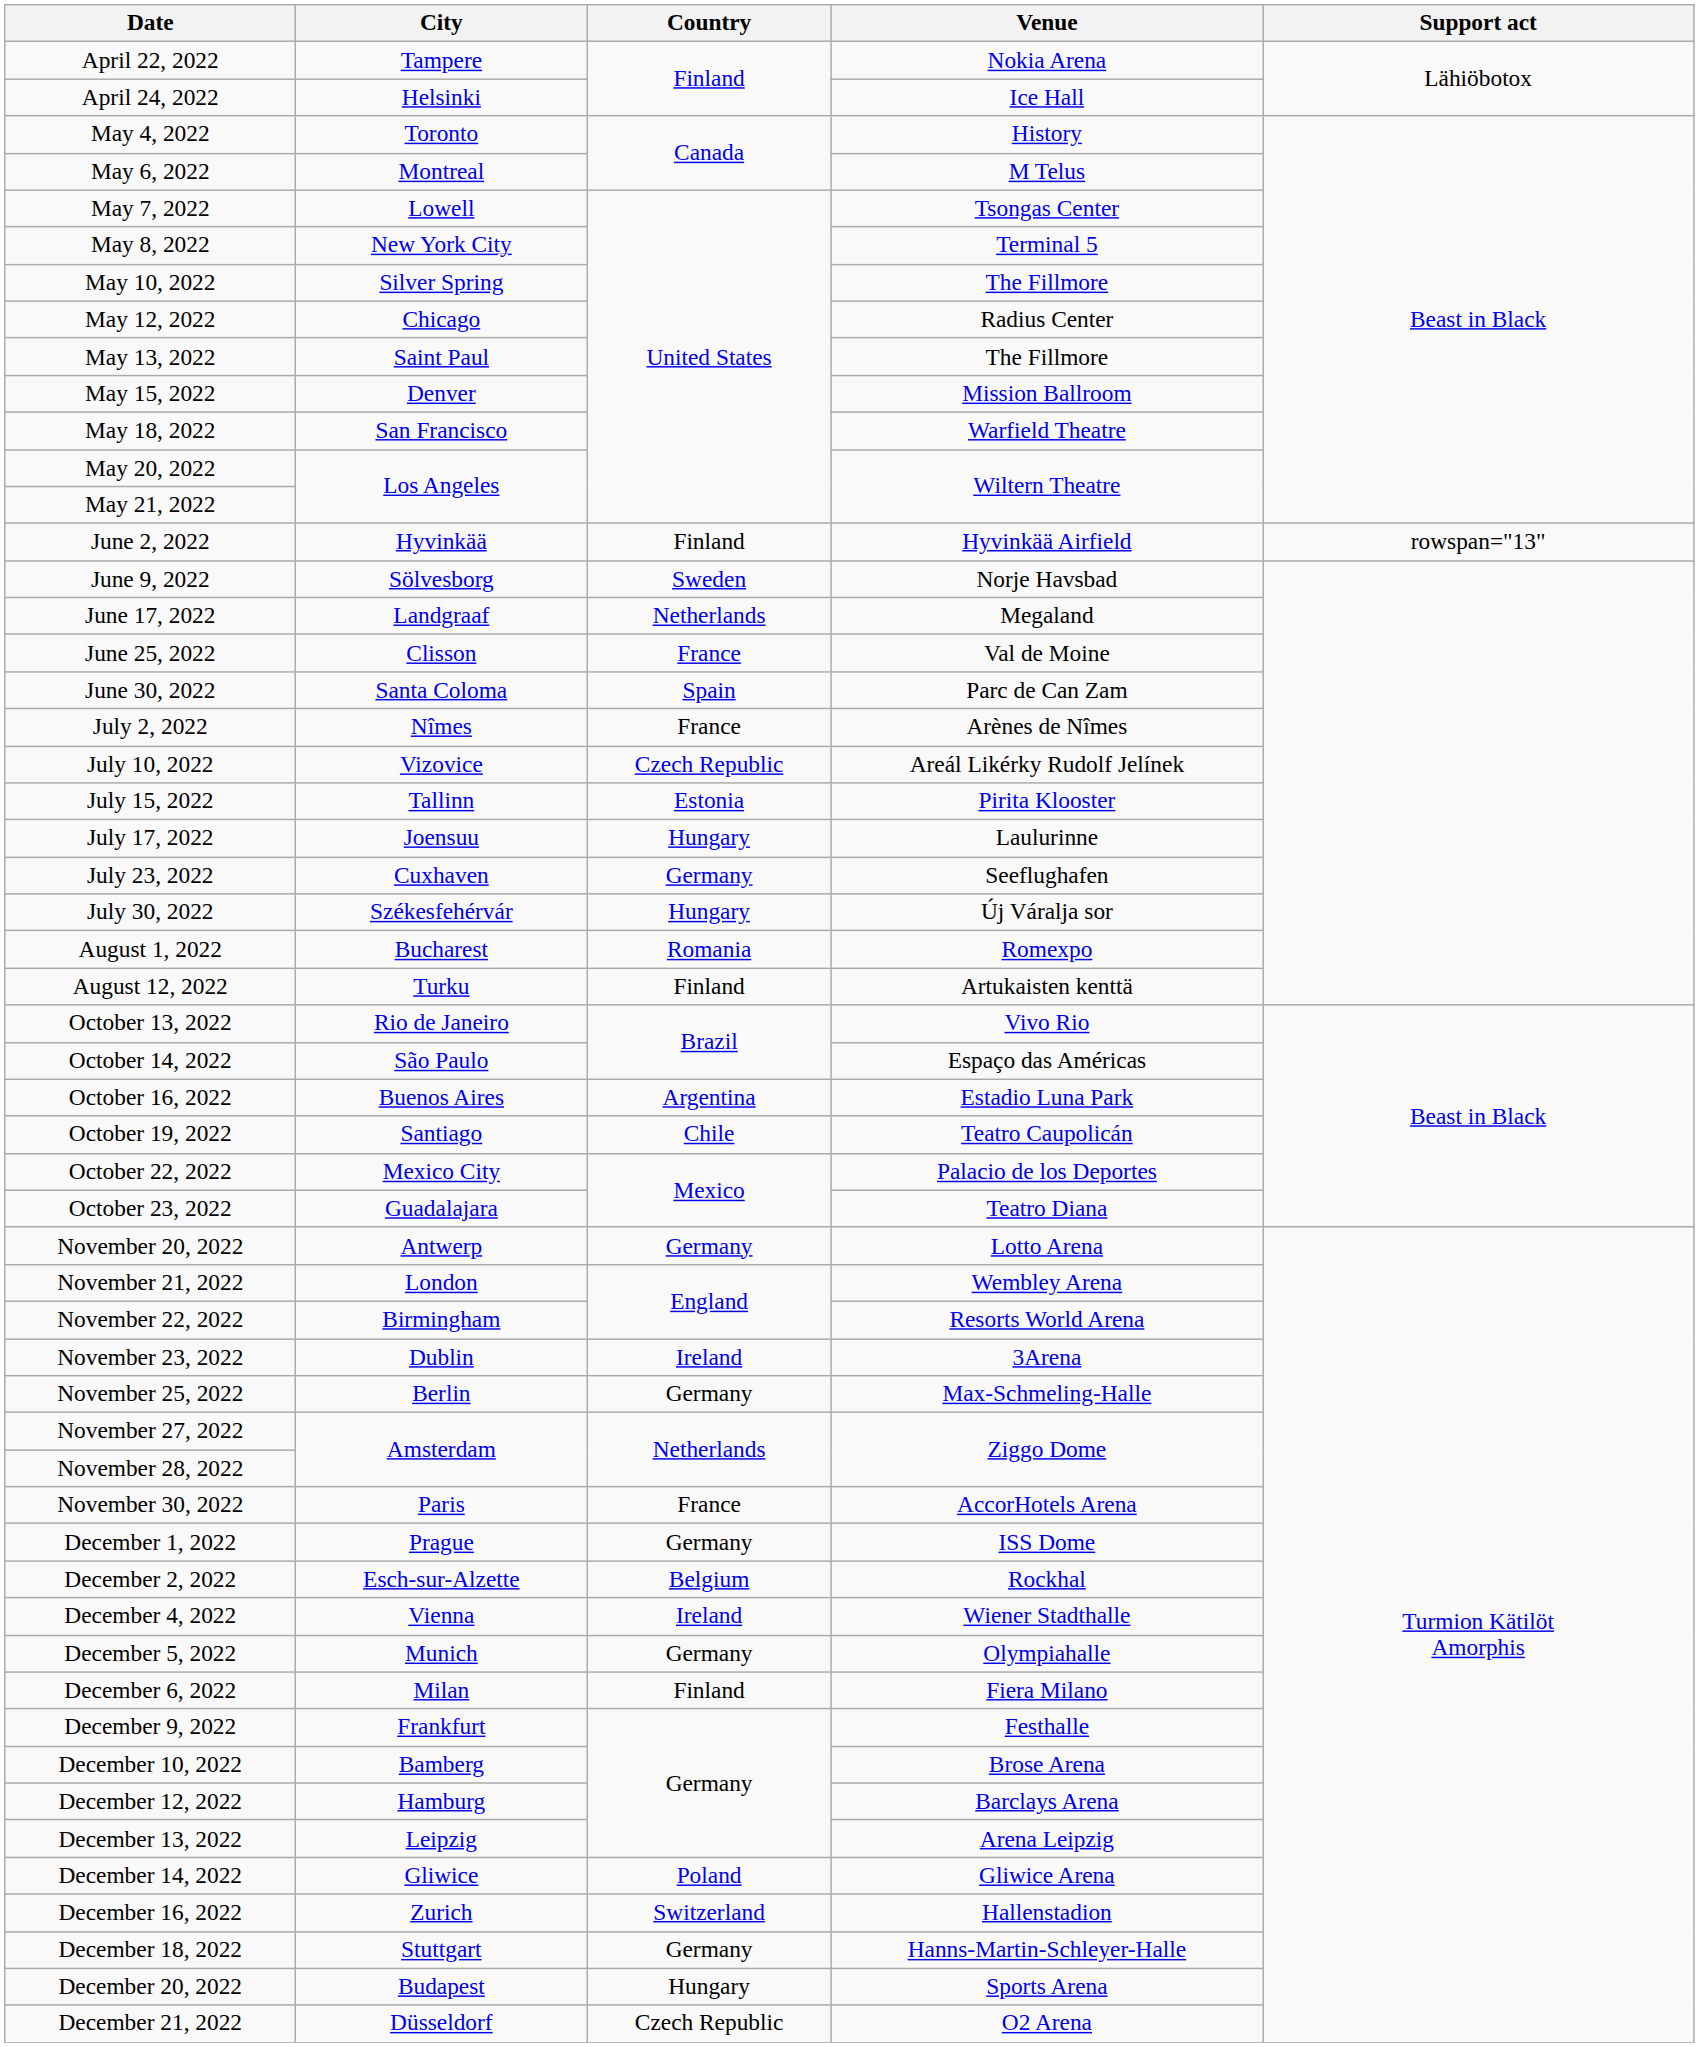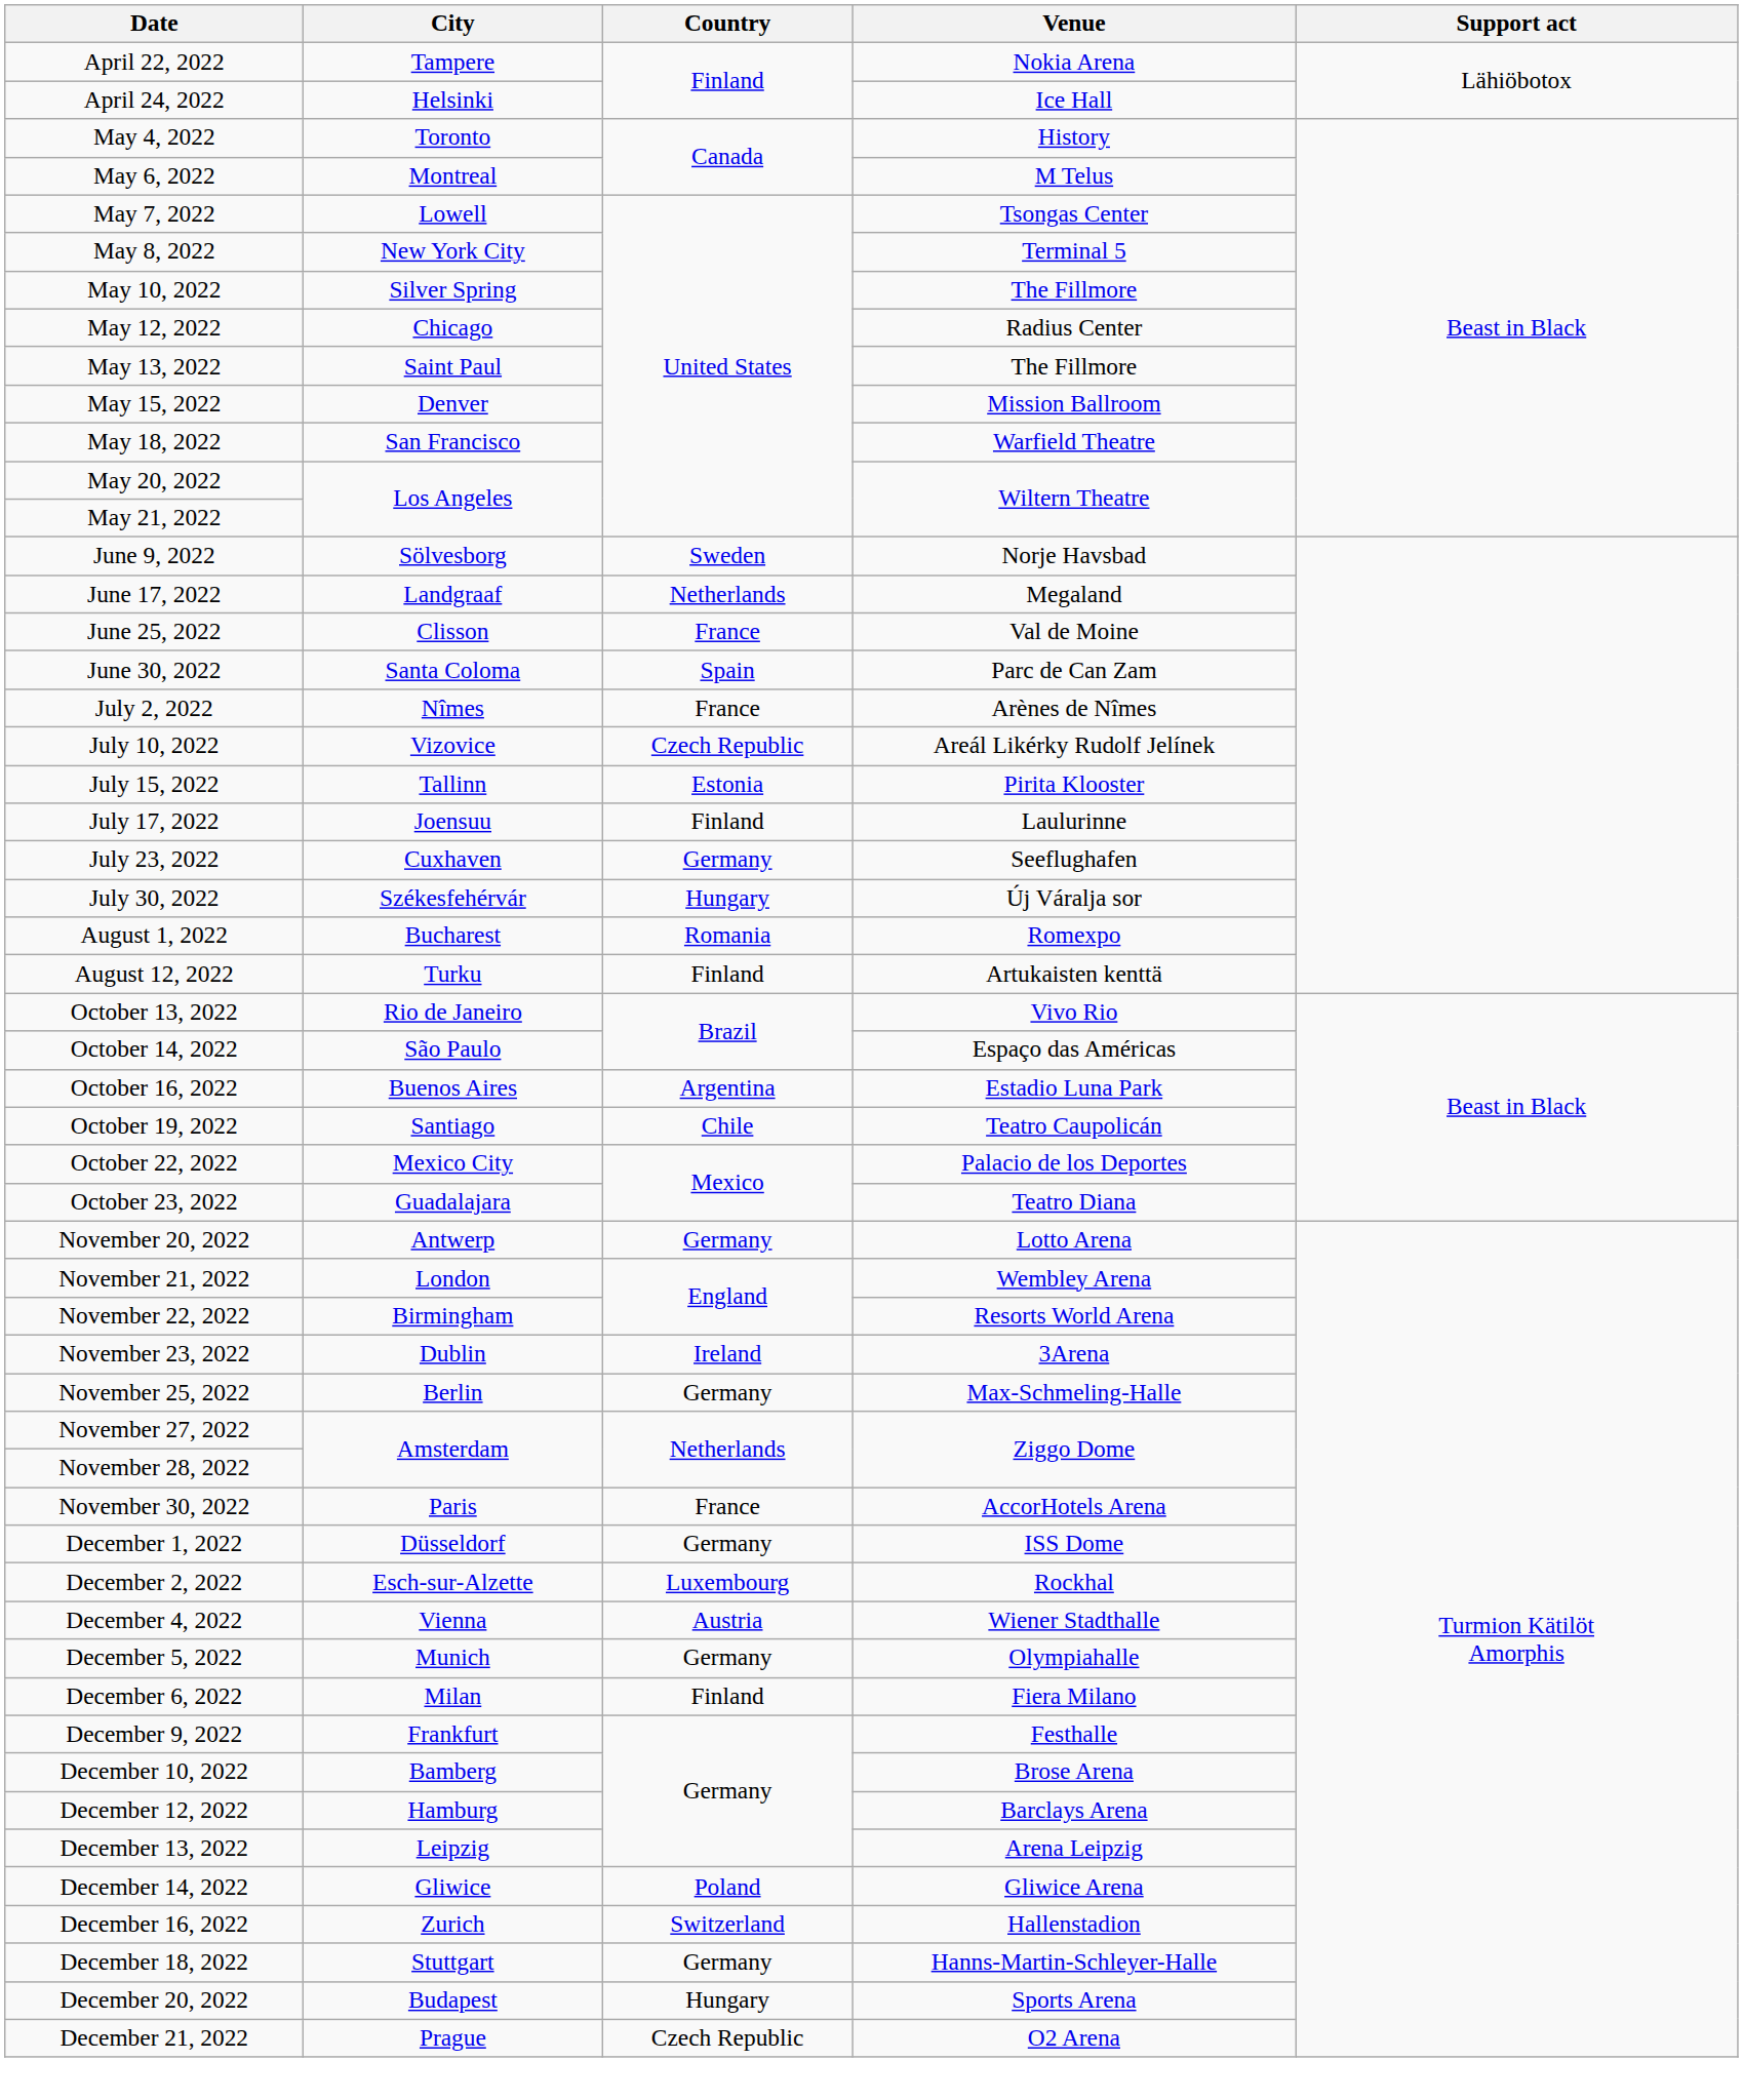- row: June 2, 2022 | Hyvinkää | Finland | Hyvinkää Airfield | rowspan="13"
July 17, 2022 | Country: Hungary -> Finland
December 1, 2022 | City: Prague -> Düsseldorf
December 2, 2022 | Country: Belgium -> Luxembourg
December 4, 2022 | Country: Ireland -> Austria
December 21, 2022 | City: Düsseldorf -> Prague
